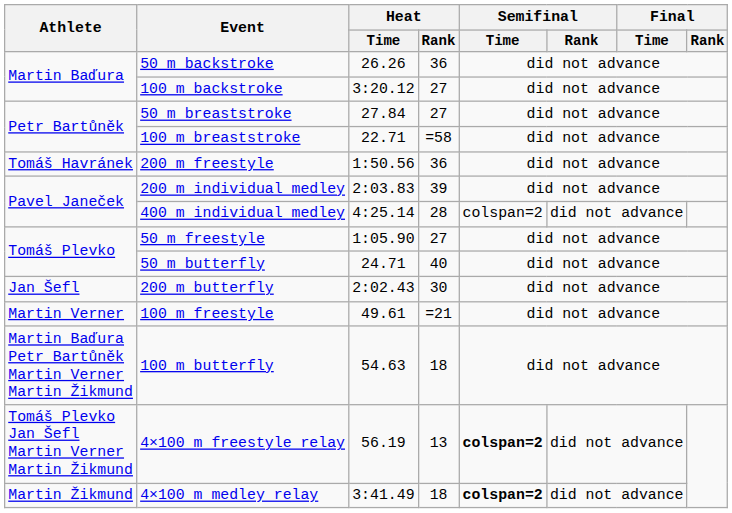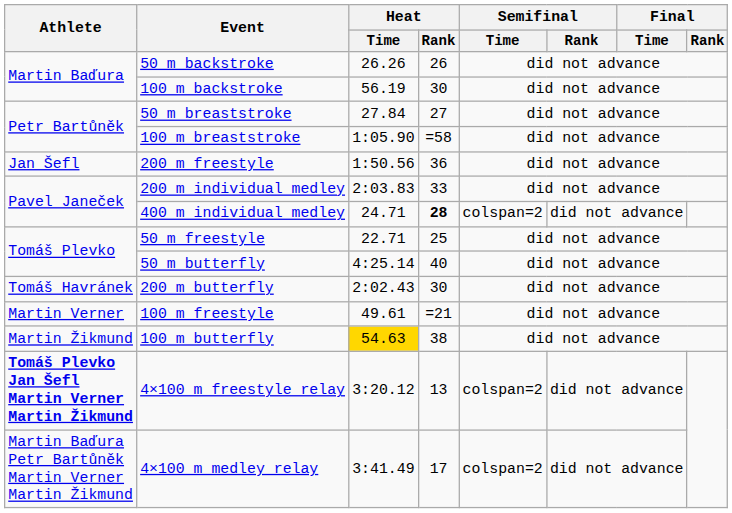50 m backstroke | Heat / Rank: 36 -> 26
100 m backstroke | Heat / Time: 3:20.12 -> 56.19
100 m backstroke | Heat / Rank: 27 -> 30
100 m breaststroke | Heat / Time: 22.71 -> 1:05.90
200 m freestyle | Athlete: Tomáš Havránek -> Jan Šefl
200 m individual medley | Heat / Rank: 39 -> 33
400 m individual medley | Heat / Time: 4:25.14 -> 24.71
400 m individual medley | Heat / Rank: normal -> bold
50 m freestyle | Heat / Time: 1:05.90 -> 22.71
50 m freestyle | Heat / Rank: 27 -> 25
50 m butterfly | Heat / Time: 24.71 -> 4:25.14
200 m butterfly | Athlete: Jan Šefl -> Tomáš Havránek
100 m butterfly | Athlete: Martin Baďura Petr Bartůněk Martin Verner Martin Žikmund -> Martin Žikmund
100 m butterfly | Heat / Time: no background -> gold background
100 m butterfly | Heat / Rank: 18 -> 38
4×100 m freestyle relay | Athlete: normal -> bold
4×100 m freestyle relay | Heat / Time: 56.19 -> 3:20.12
4×100 m freestyle relay | Semifinal / Time: bold -> normal
4×100 m medley relay | Athlete: Martin Žikmund -> Martin Baďura Petr Bartůněk Martin Verner Martin Žikmund
4×100 m medley relay | Heat / Rank: 18 -> 17
4×100 m medley relay | Semifinal / Time: bold -> normal
